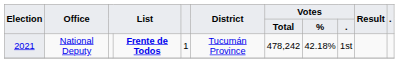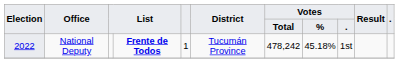National Deputy | Election: 2021 -> 2022
National Deputy | Votes / %: 42.18% -> 45.18%
